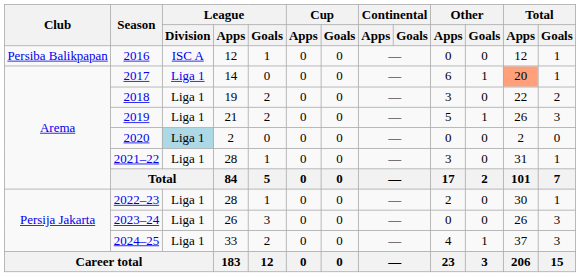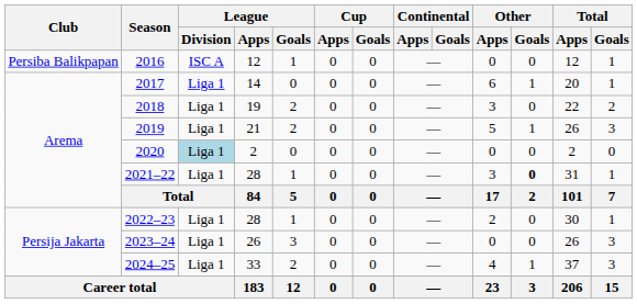2017 | Total / Apps: lightsalmon background -> no background
2021–22 | Other / Goals: normal -> bold
